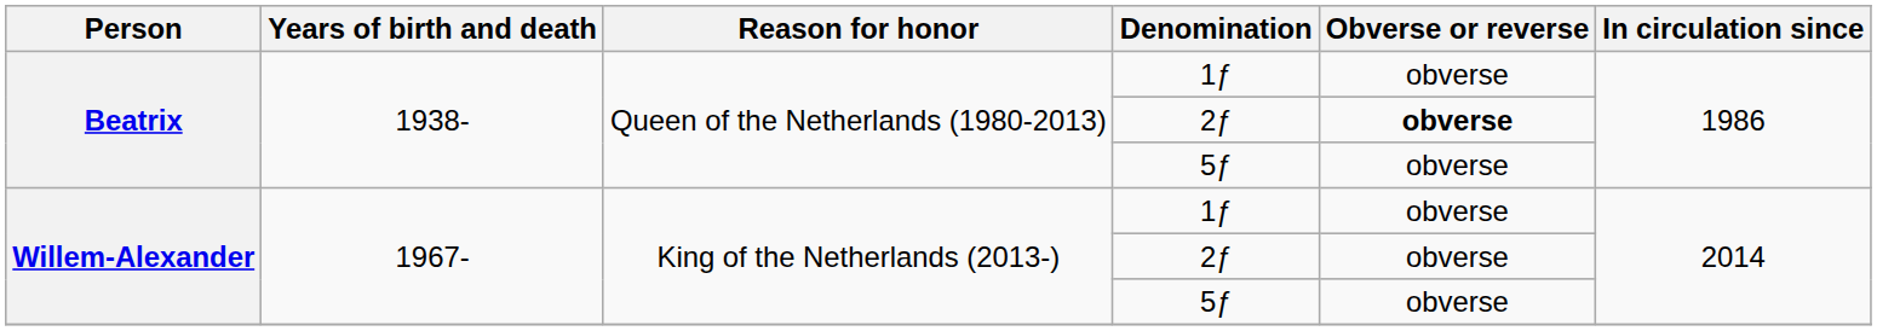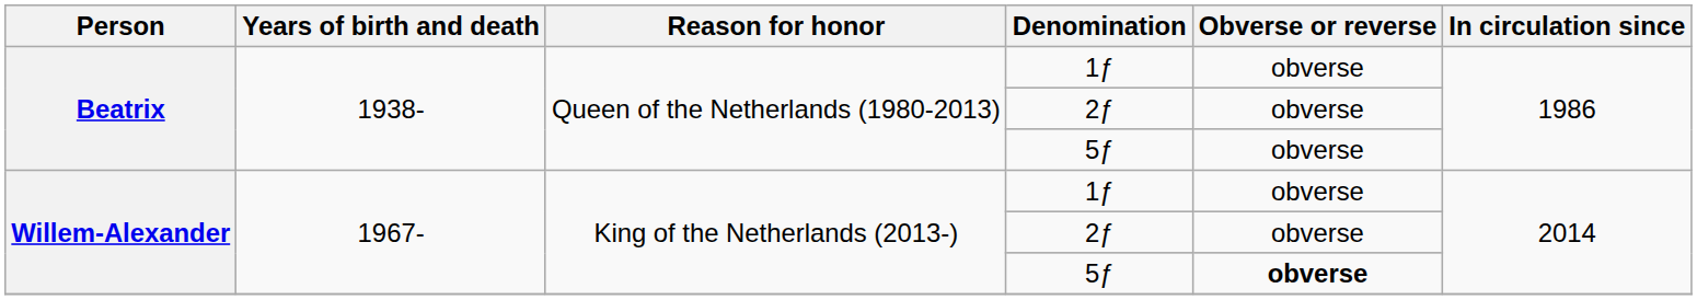Beatrix / 2ƒ | Obverse or reverse: bold -> normal
Willem-Alexander / 5ƒ | Obverse or reverse: normal -> bold
